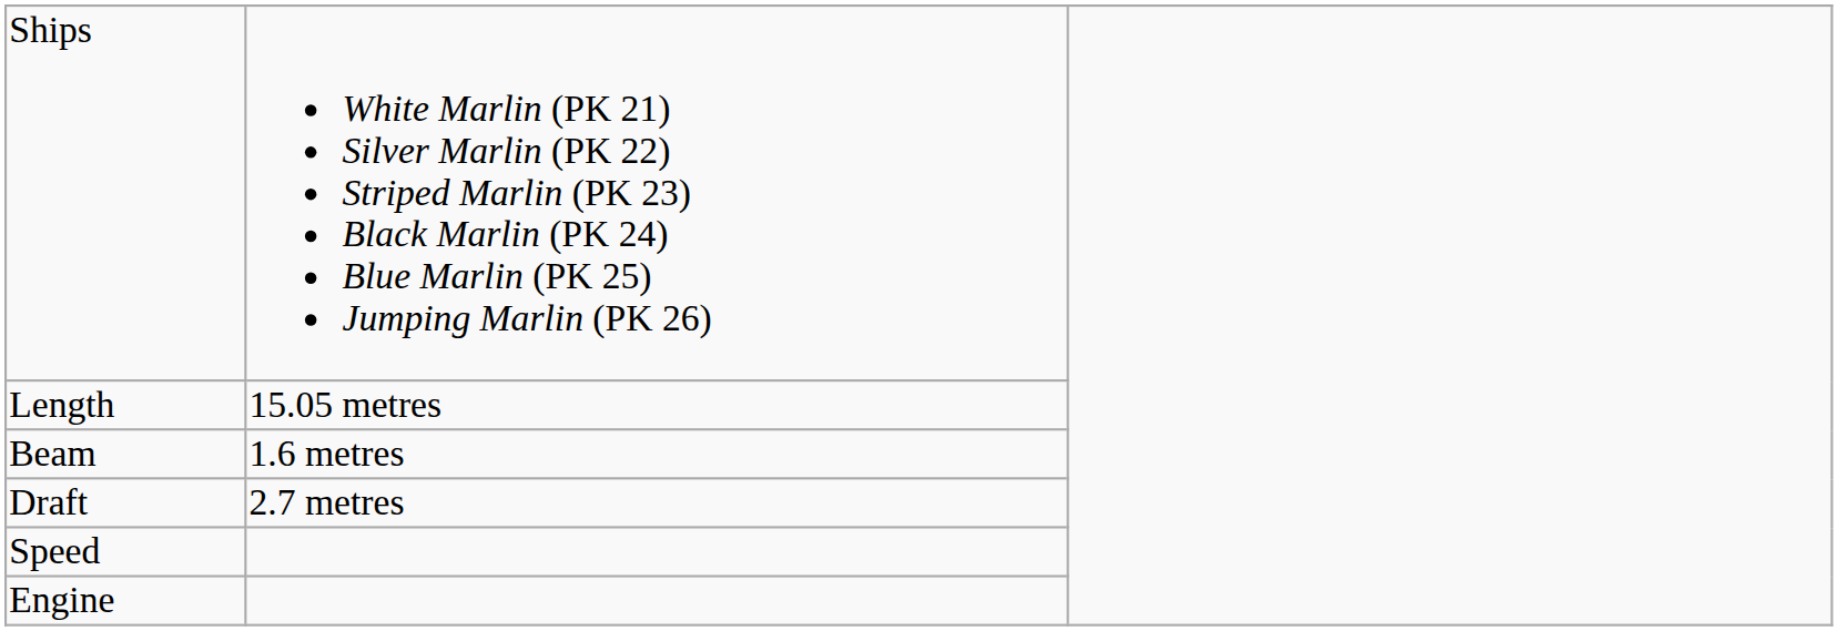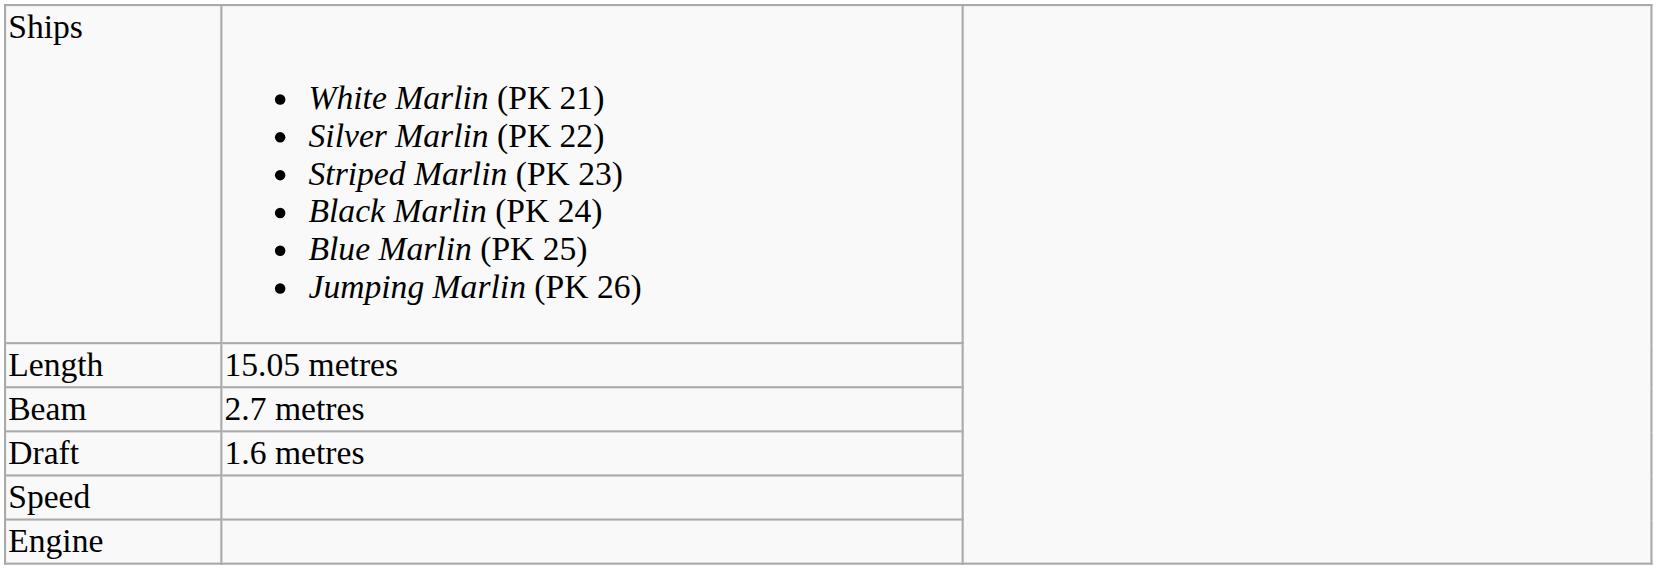Beam | column 2: 1.6 metres -> 2.7 metres
Draft | column 2: 2.7 metres -> 1.6 metres
